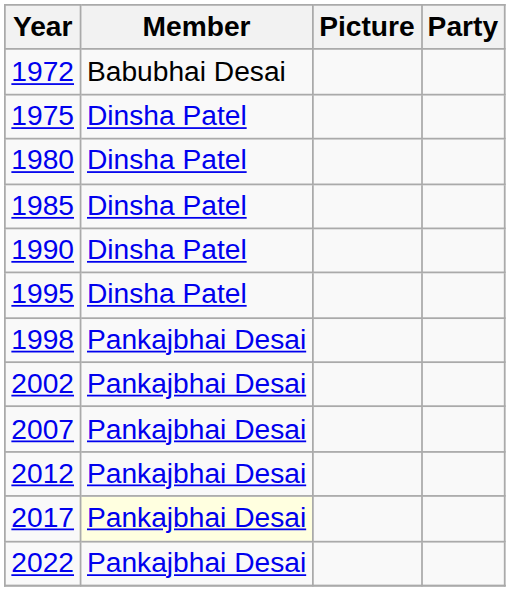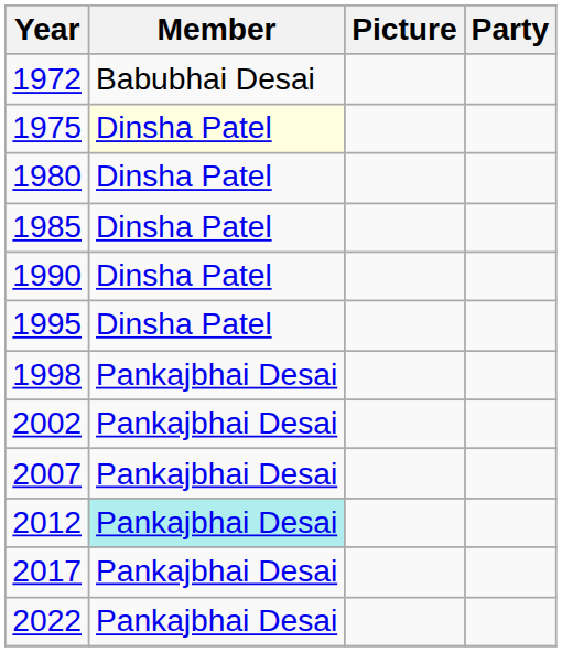1975 | Member: no background -> lightyellow background
2012 | Member: no background -> paleturquoise background
2017 | Member: lightyellow background -> no background
